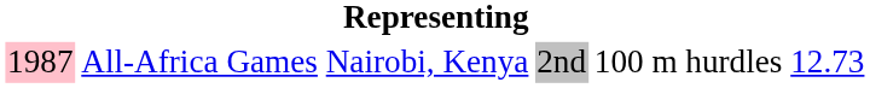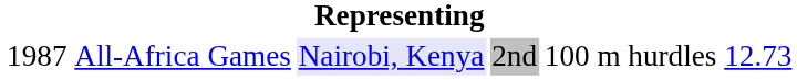row 2 | column 1: pink background -> no background
row 2 | column 3: no background -> lavender background
